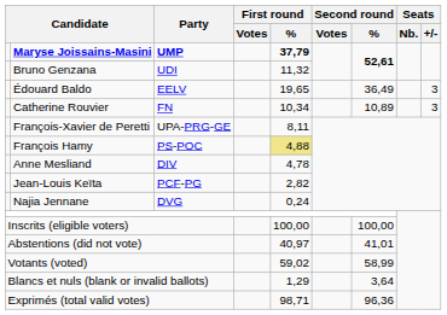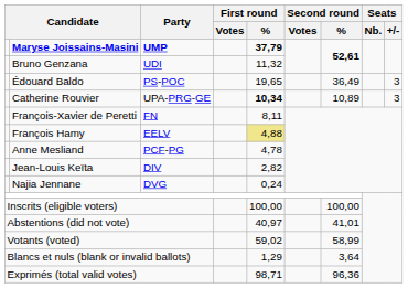Édouard Baldo | Party: EELV -> PS-POC
Catherine Rouvier | Party: FN -> UPA-PRG-GE
Catherine Rouvier | First round / %: normal -> bold
François-Xavier de Peretti | Party: UPA-PRG-GE -> FN
François Hamy | Party: PS-POC -> EELV
Anne Mesliand | Party: DIV -> PCF-PG
Jean-Louis Keïta | Party: PCF-PG -> DIV
